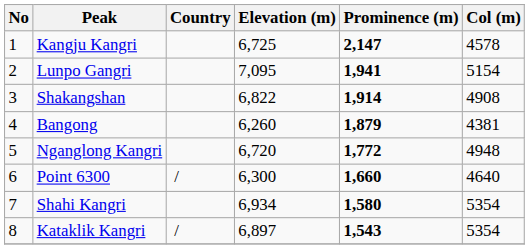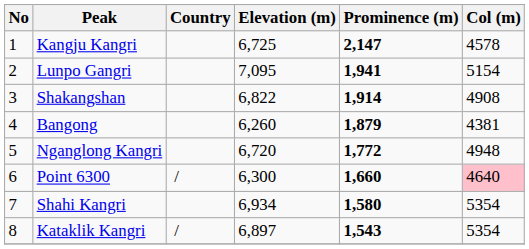Point 6300 | Col (m): no background -> pink background
